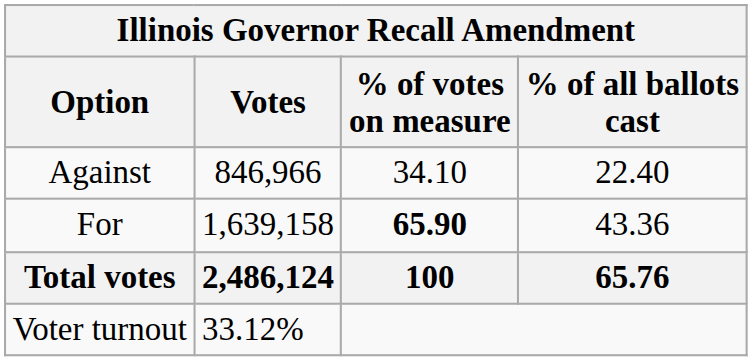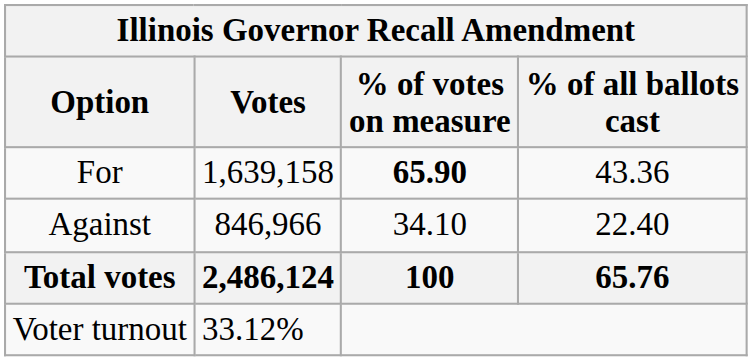rows swapped: For <-> Against
